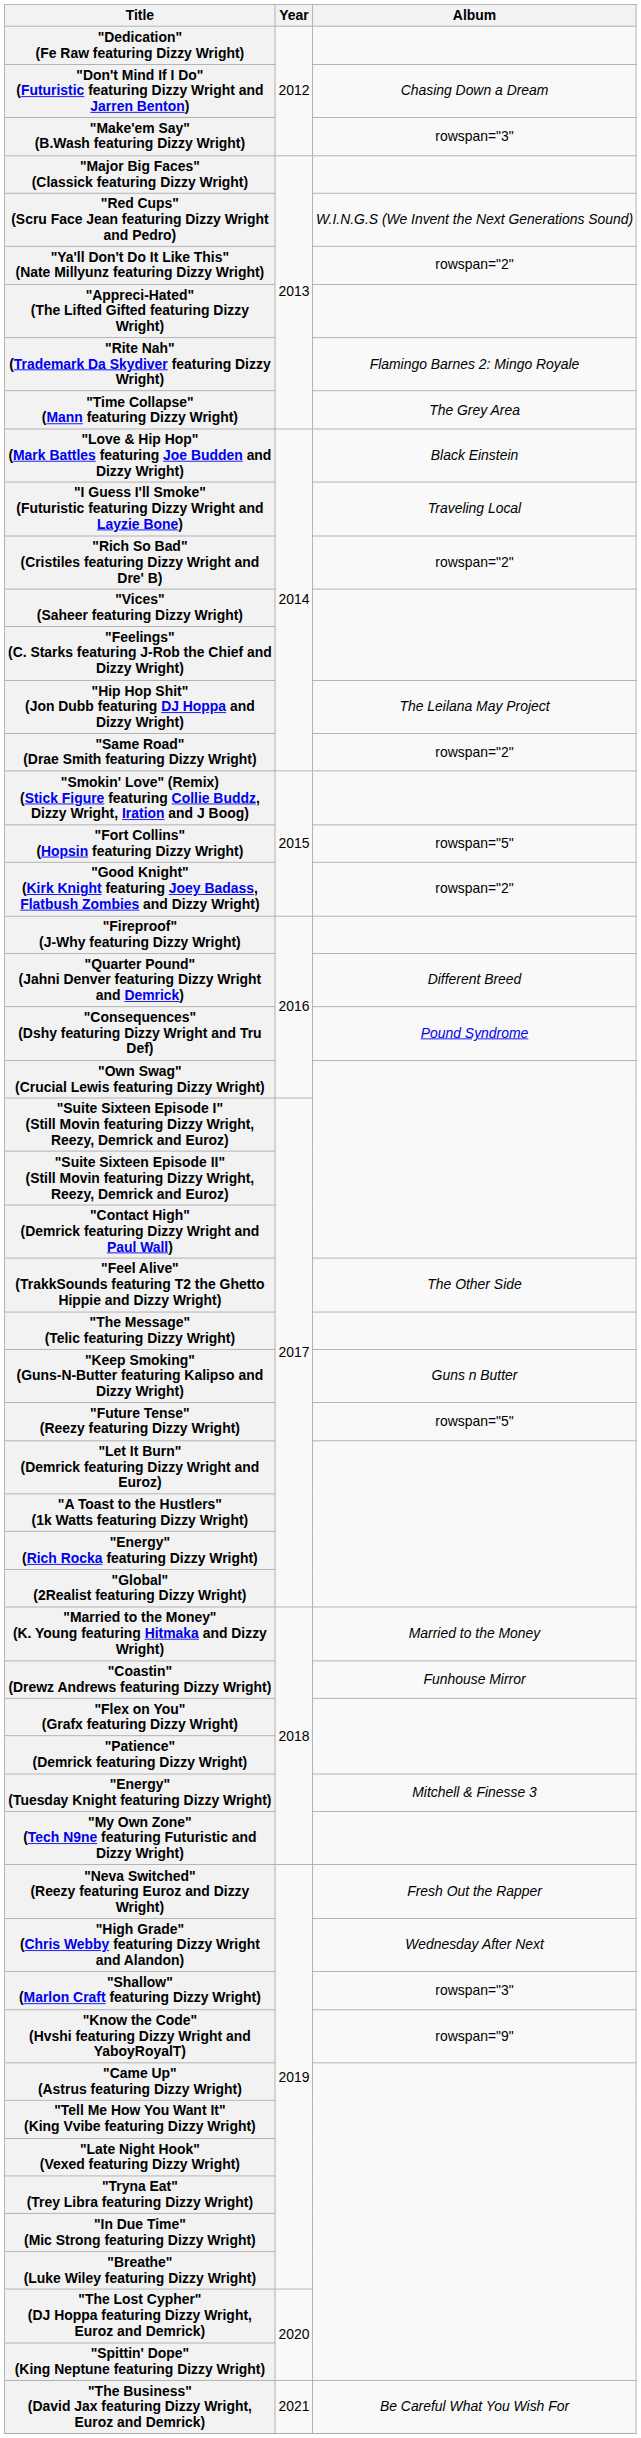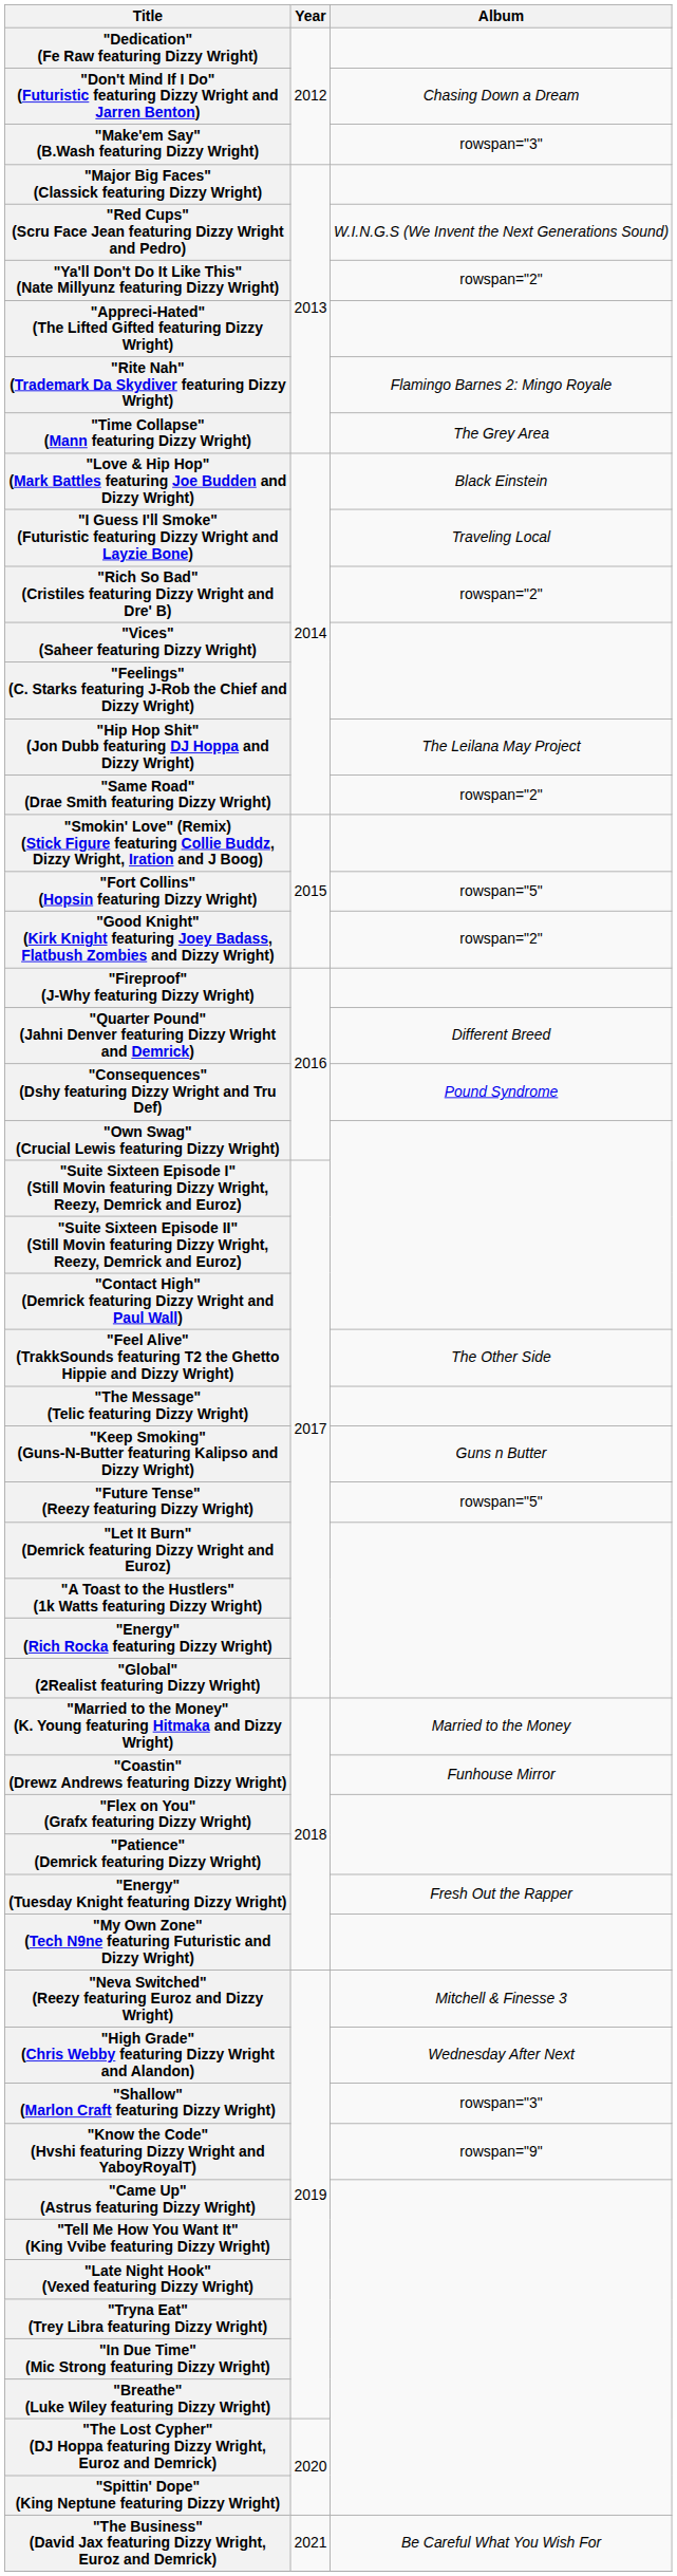"Energy" (Tuesday Knight featuring Dizzy Wright) | Album: Mitchell & Finesse 3 -> Fresh Out the Rapper
"Neva Switched" (Reezy featuring Euroz and Dizzy Wright) | Album: Fresh Out the Rapper -> Mitchell & Finesse 3
